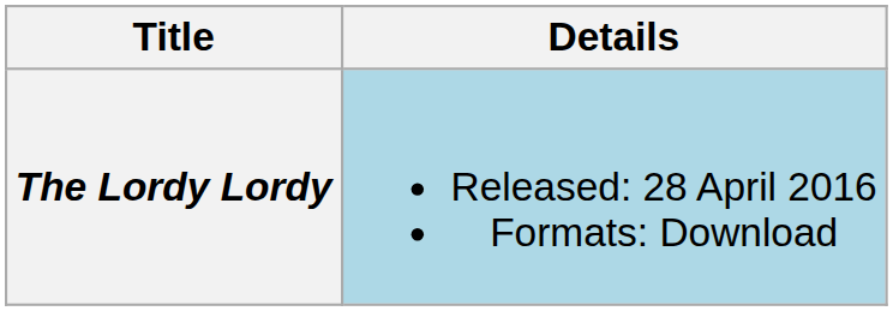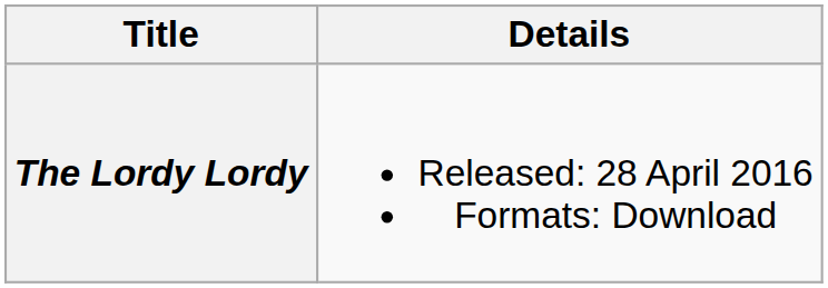The Lordy Lordy | Details: lightblue background -> no background
